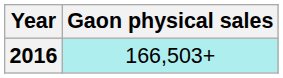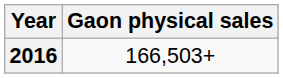2016 | Gaon physical sales: paleturquoise background -> no background
